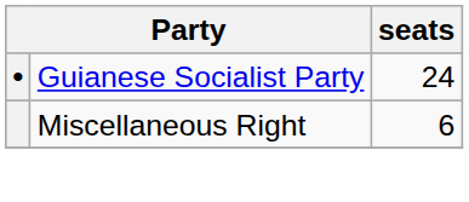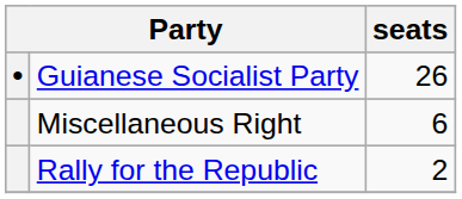Guianese Socialist Party | seats: 24 -> 26
+ row: Rally for the Republic | 2
